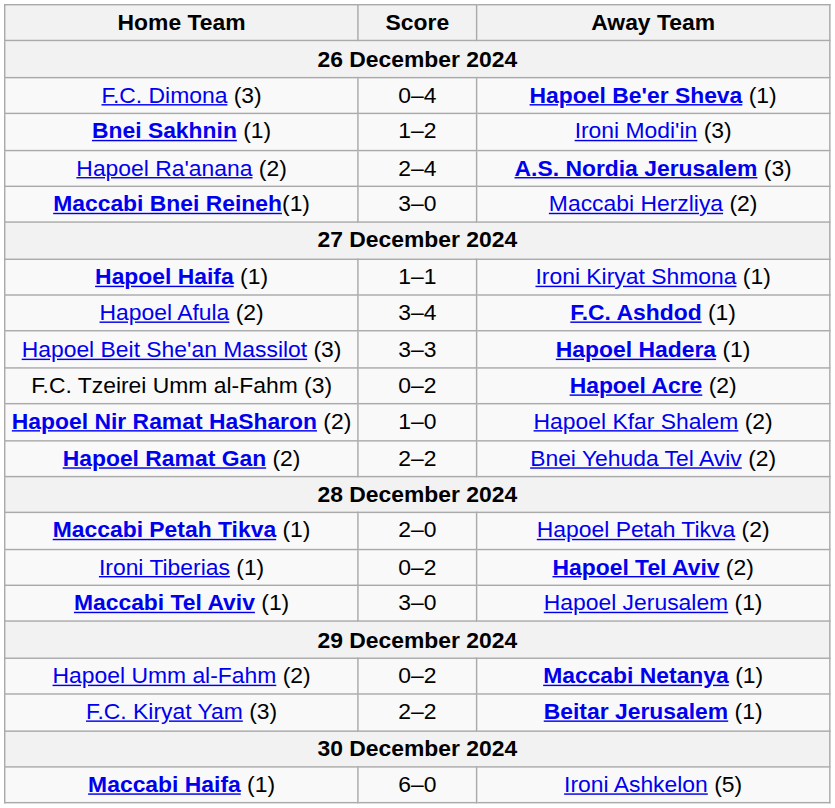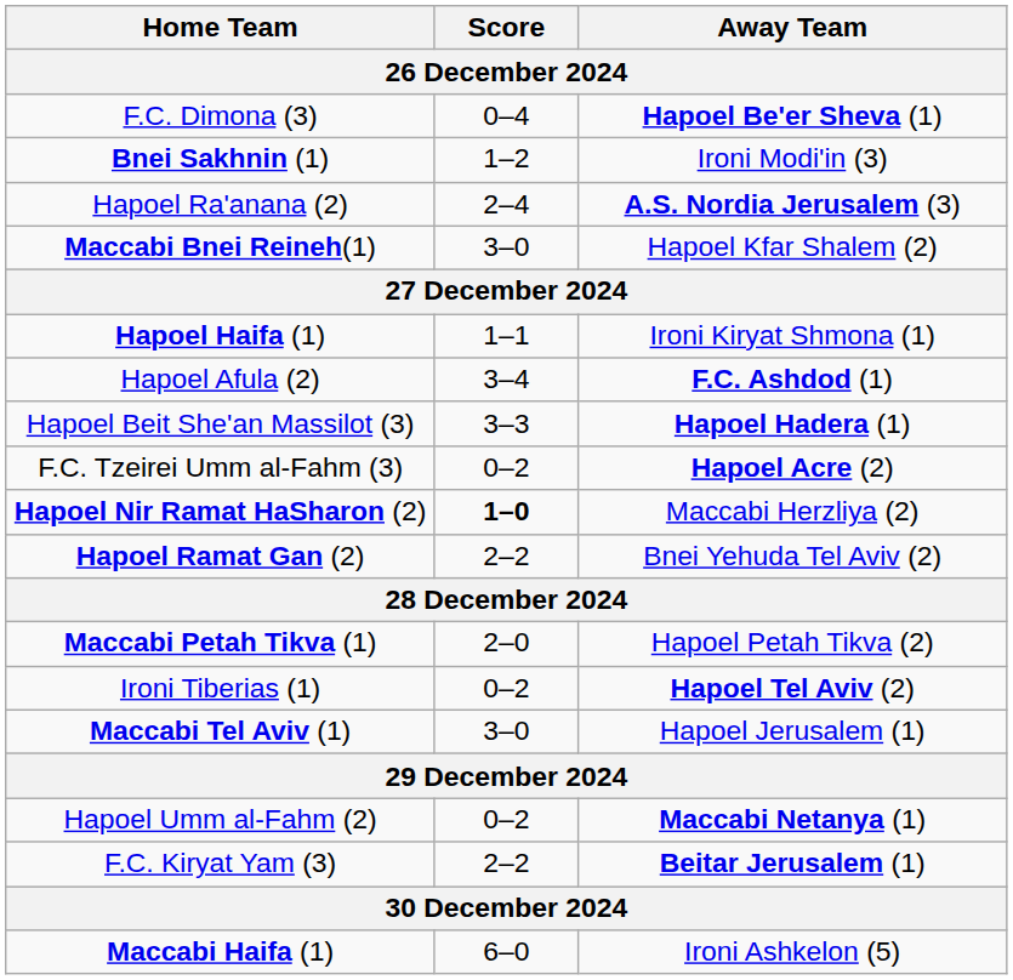Maccabi Bnei Reineh(1) | Away Team: Maccabi Herzliya (2) -> Hapoel Kfar Shalem (2)
Hapoel Nir Ramat HaSharon (2) | Score: normal -> bold
Hapoel Nir Ramat HaSharon (2) | Away Team: Hapoel Kfar Shalem (2) -> Maccabi Herzliya (2)
